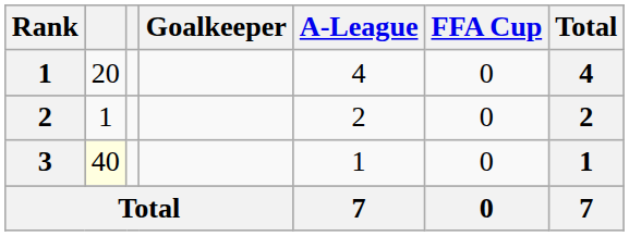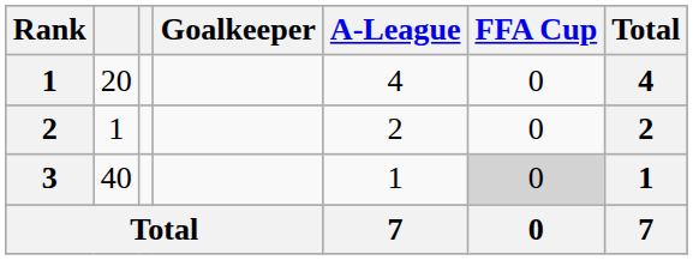3 | column 2: lightyellow background -> no background
3 | FFA Cup: no background -> lightgrey background
